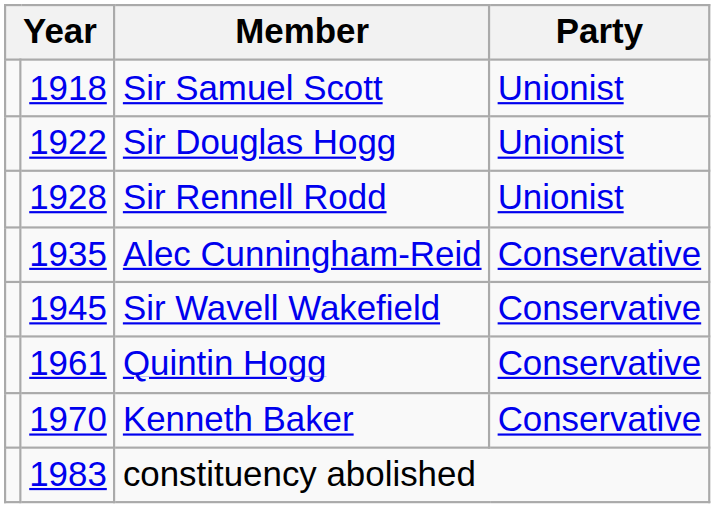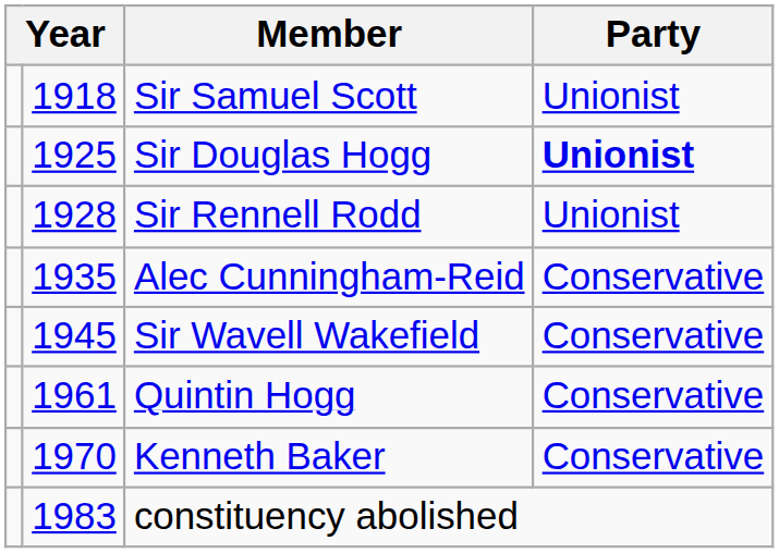Sir Douglas Hogg | column 2: 1922 -> 1925
Sir Douglas Hogg | Party: normal -> bold
